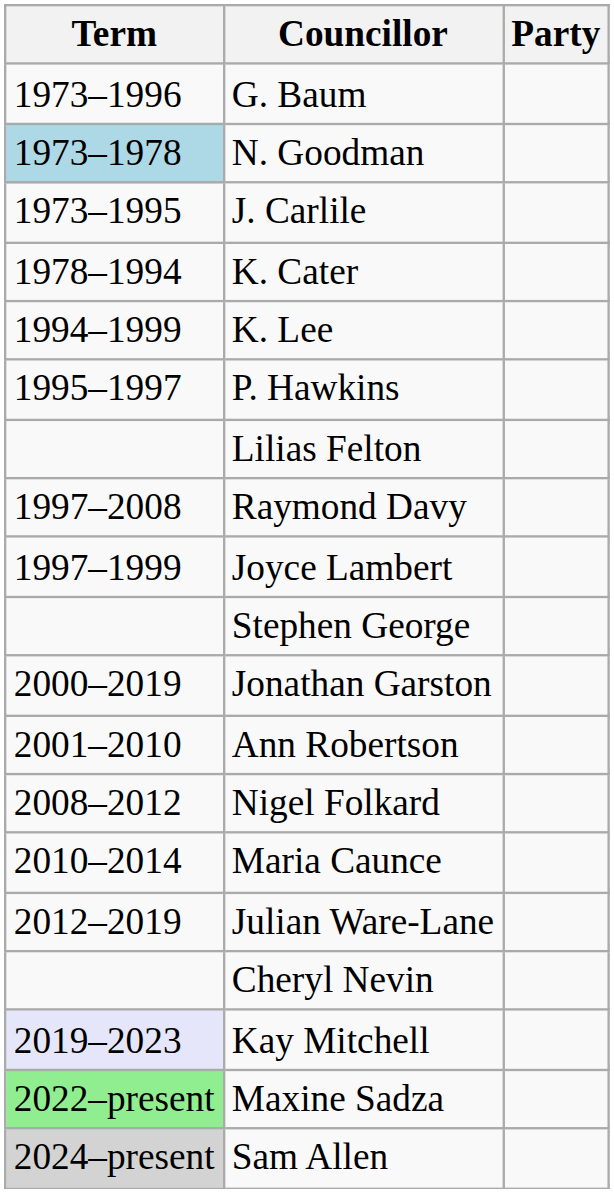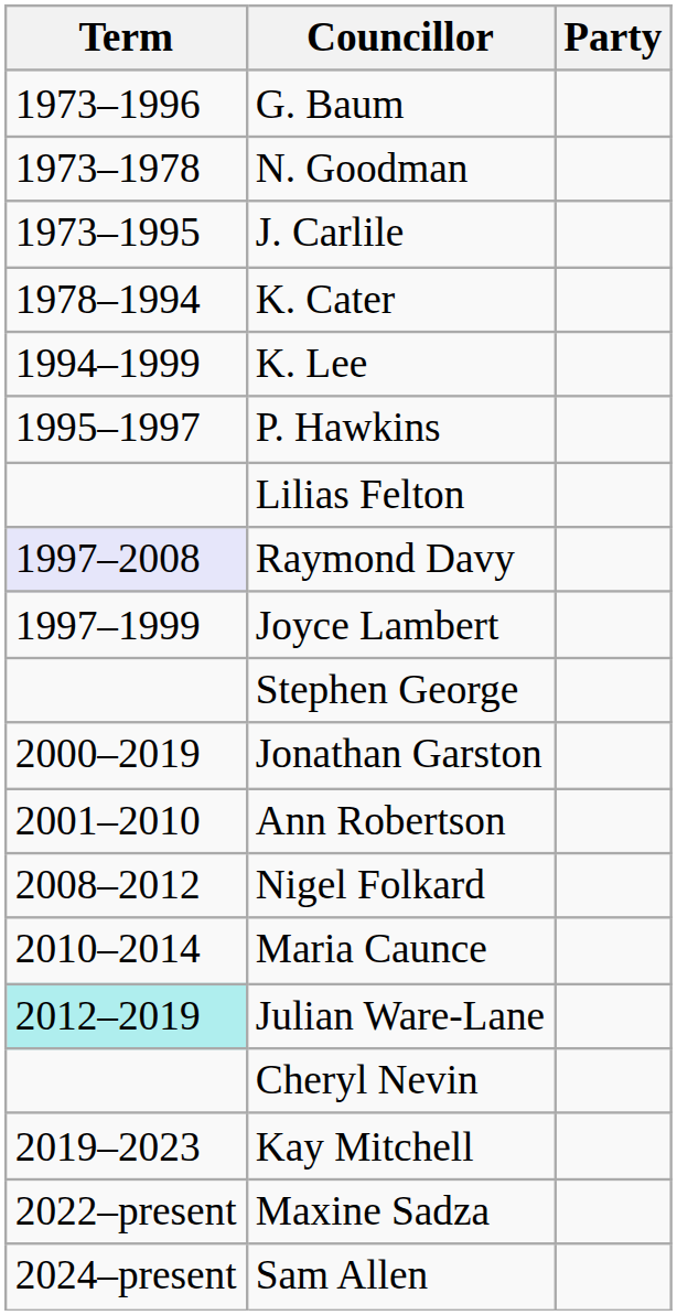N. Goodman | Term: lightblue background -> no background
Raymond Davy | Term: no background -> lavender background
Julian Ware-Lane | Term: no background -> paleturquoise background
Kay Mitchell | Term: lavender background -> no background
Maxine Sadza | Term: lightgreen background -> no background
Sam Allen | Term: lightgrey background -> no background
